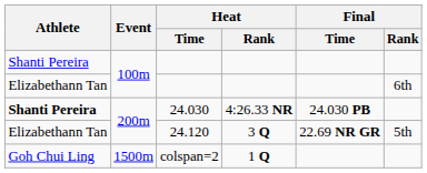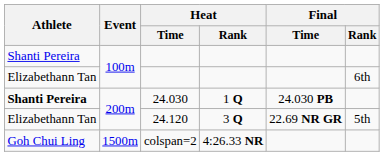24.030 | Heat / Rank: 4:26.33 NR -> 1 Q
colspan=2 | Heat / Rank: 1 Q -> 4:26.33 NR
